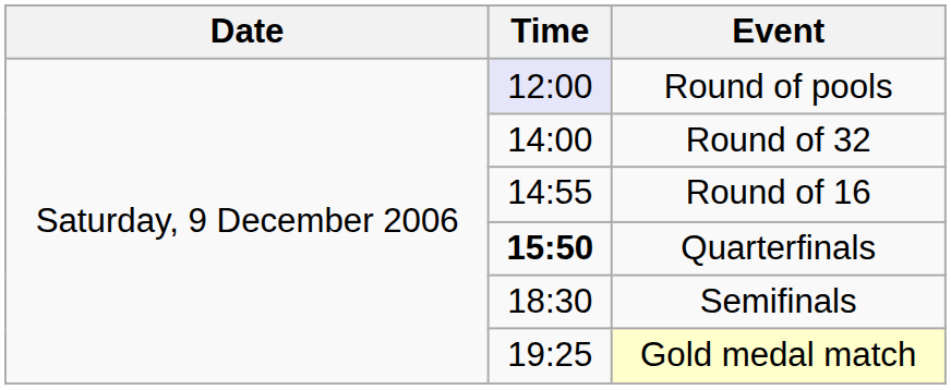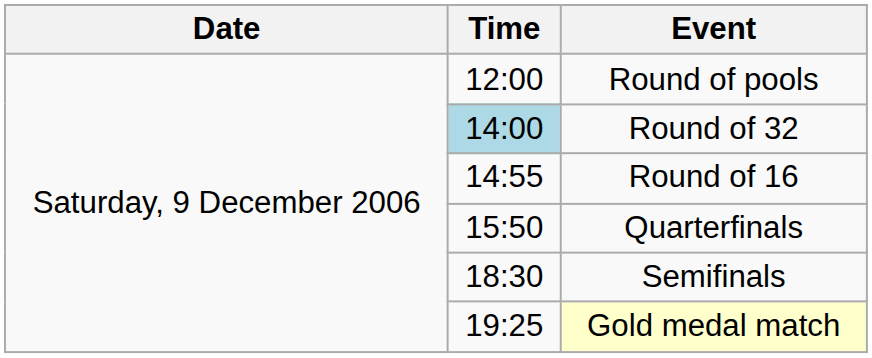Round of pools | Time: lavender background -> no background
Round of 32 | Time: no background -> lightblue background
Quarterfinals | Time: bold -> normal
